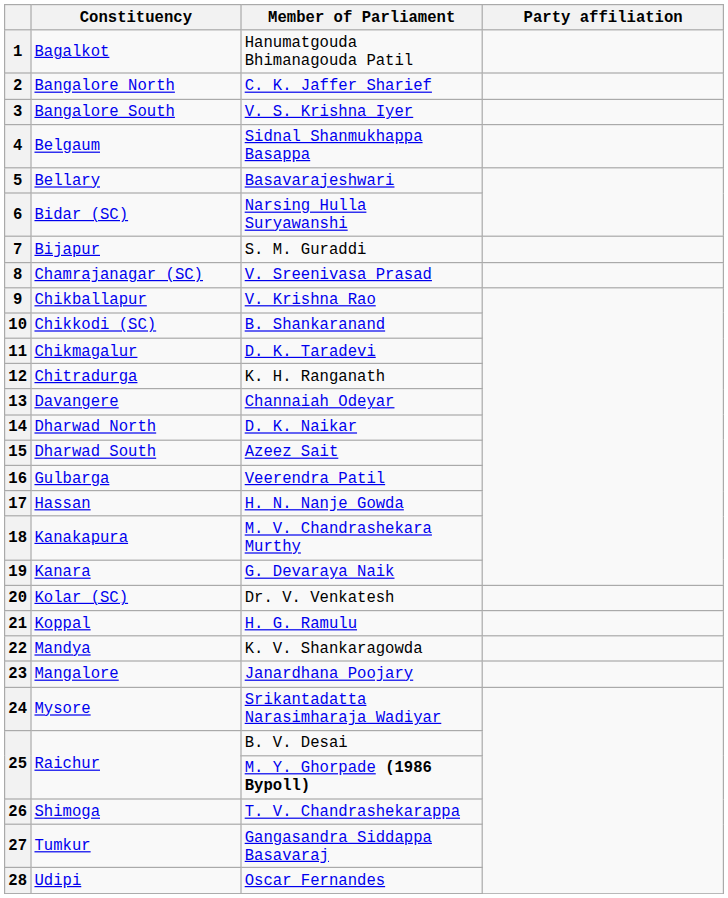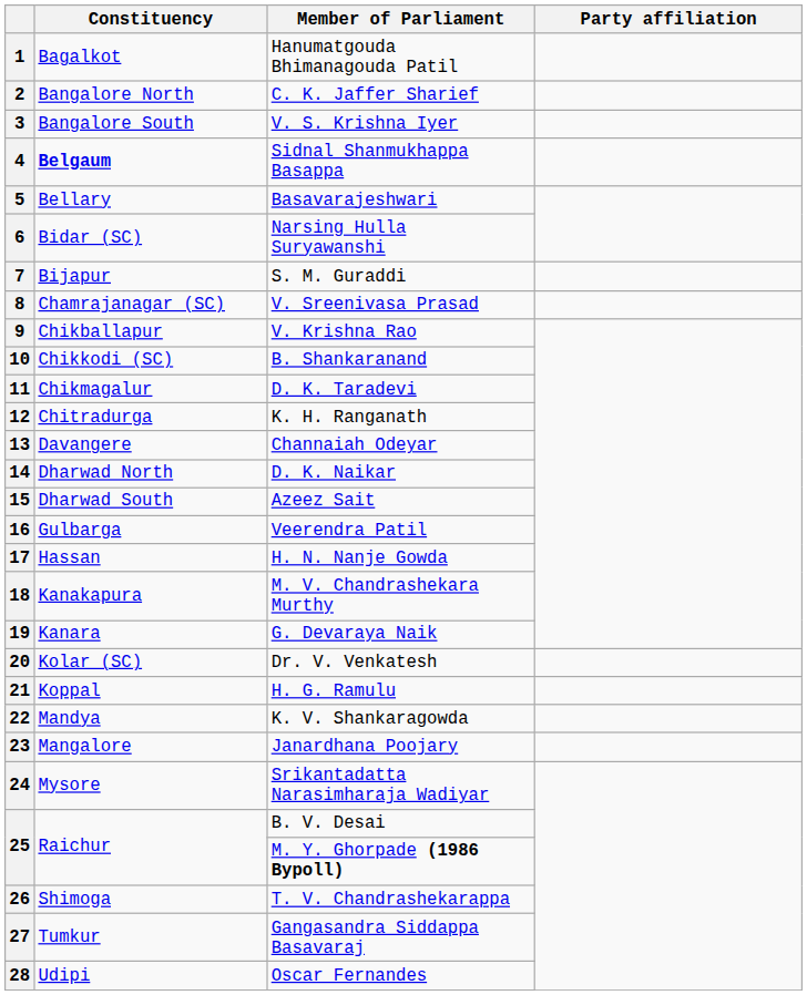4 | Constituency: normal -> bold
